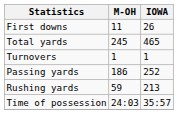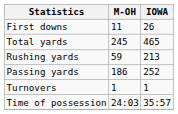rows swapped: Rushing yards <-> Turnovers
